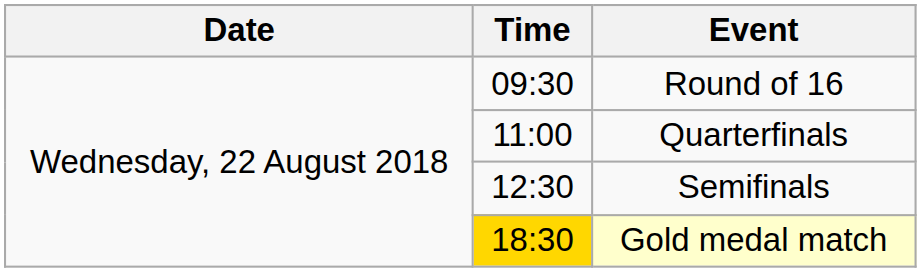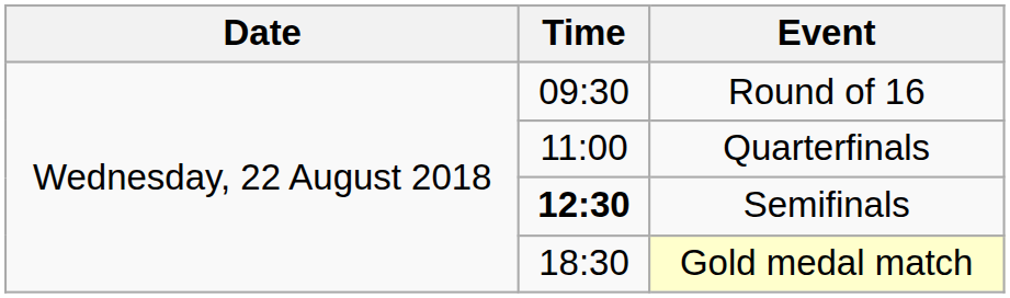Semifinals | Time: normal -> bold
Gold medal match | Time: gold background -> no background
